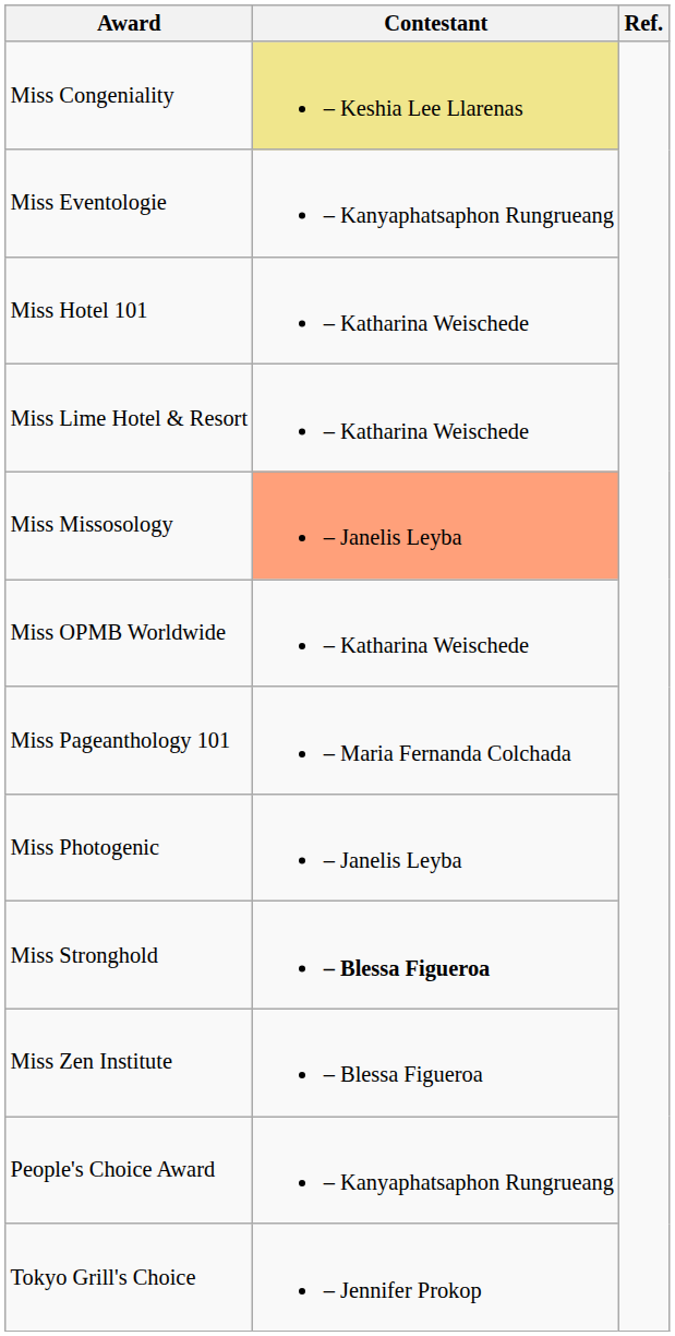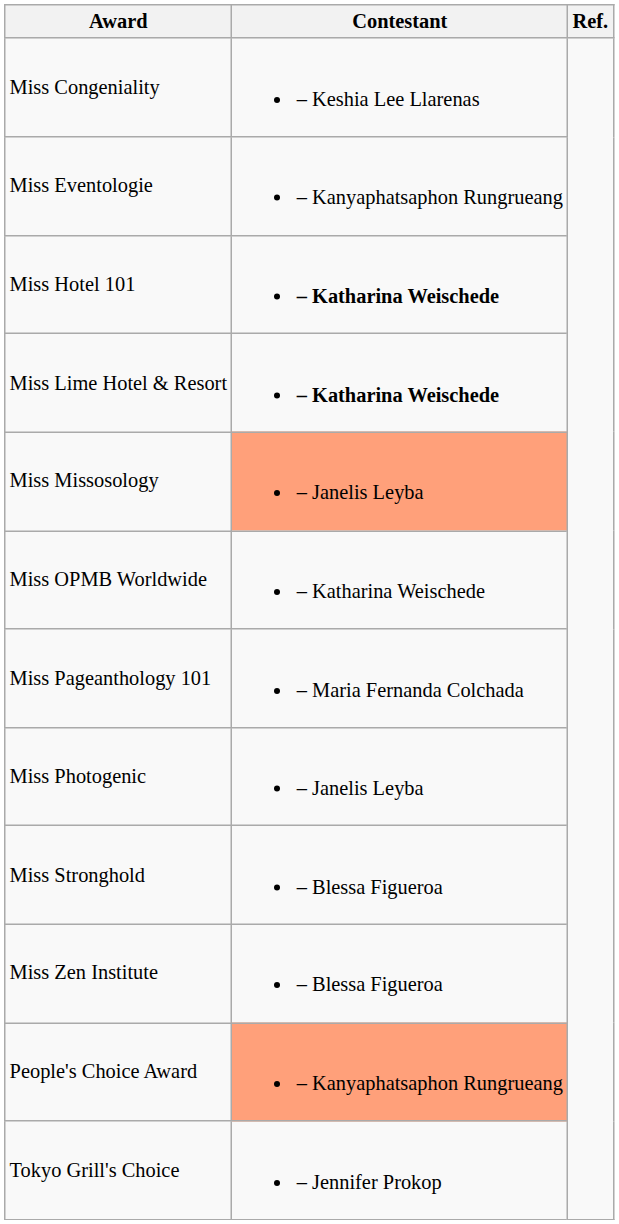Miss Congeniality | Contestant: khaki background -> no background
Miss Hotel 101 | Contestant: normal -> bold
Miss Lime Hotel & Resort | Contestant: normal -> bold
Miss Stronghold | Contestant: bold -> normal
People's Choice Award | Contestant: no background -> lightsalmon background
